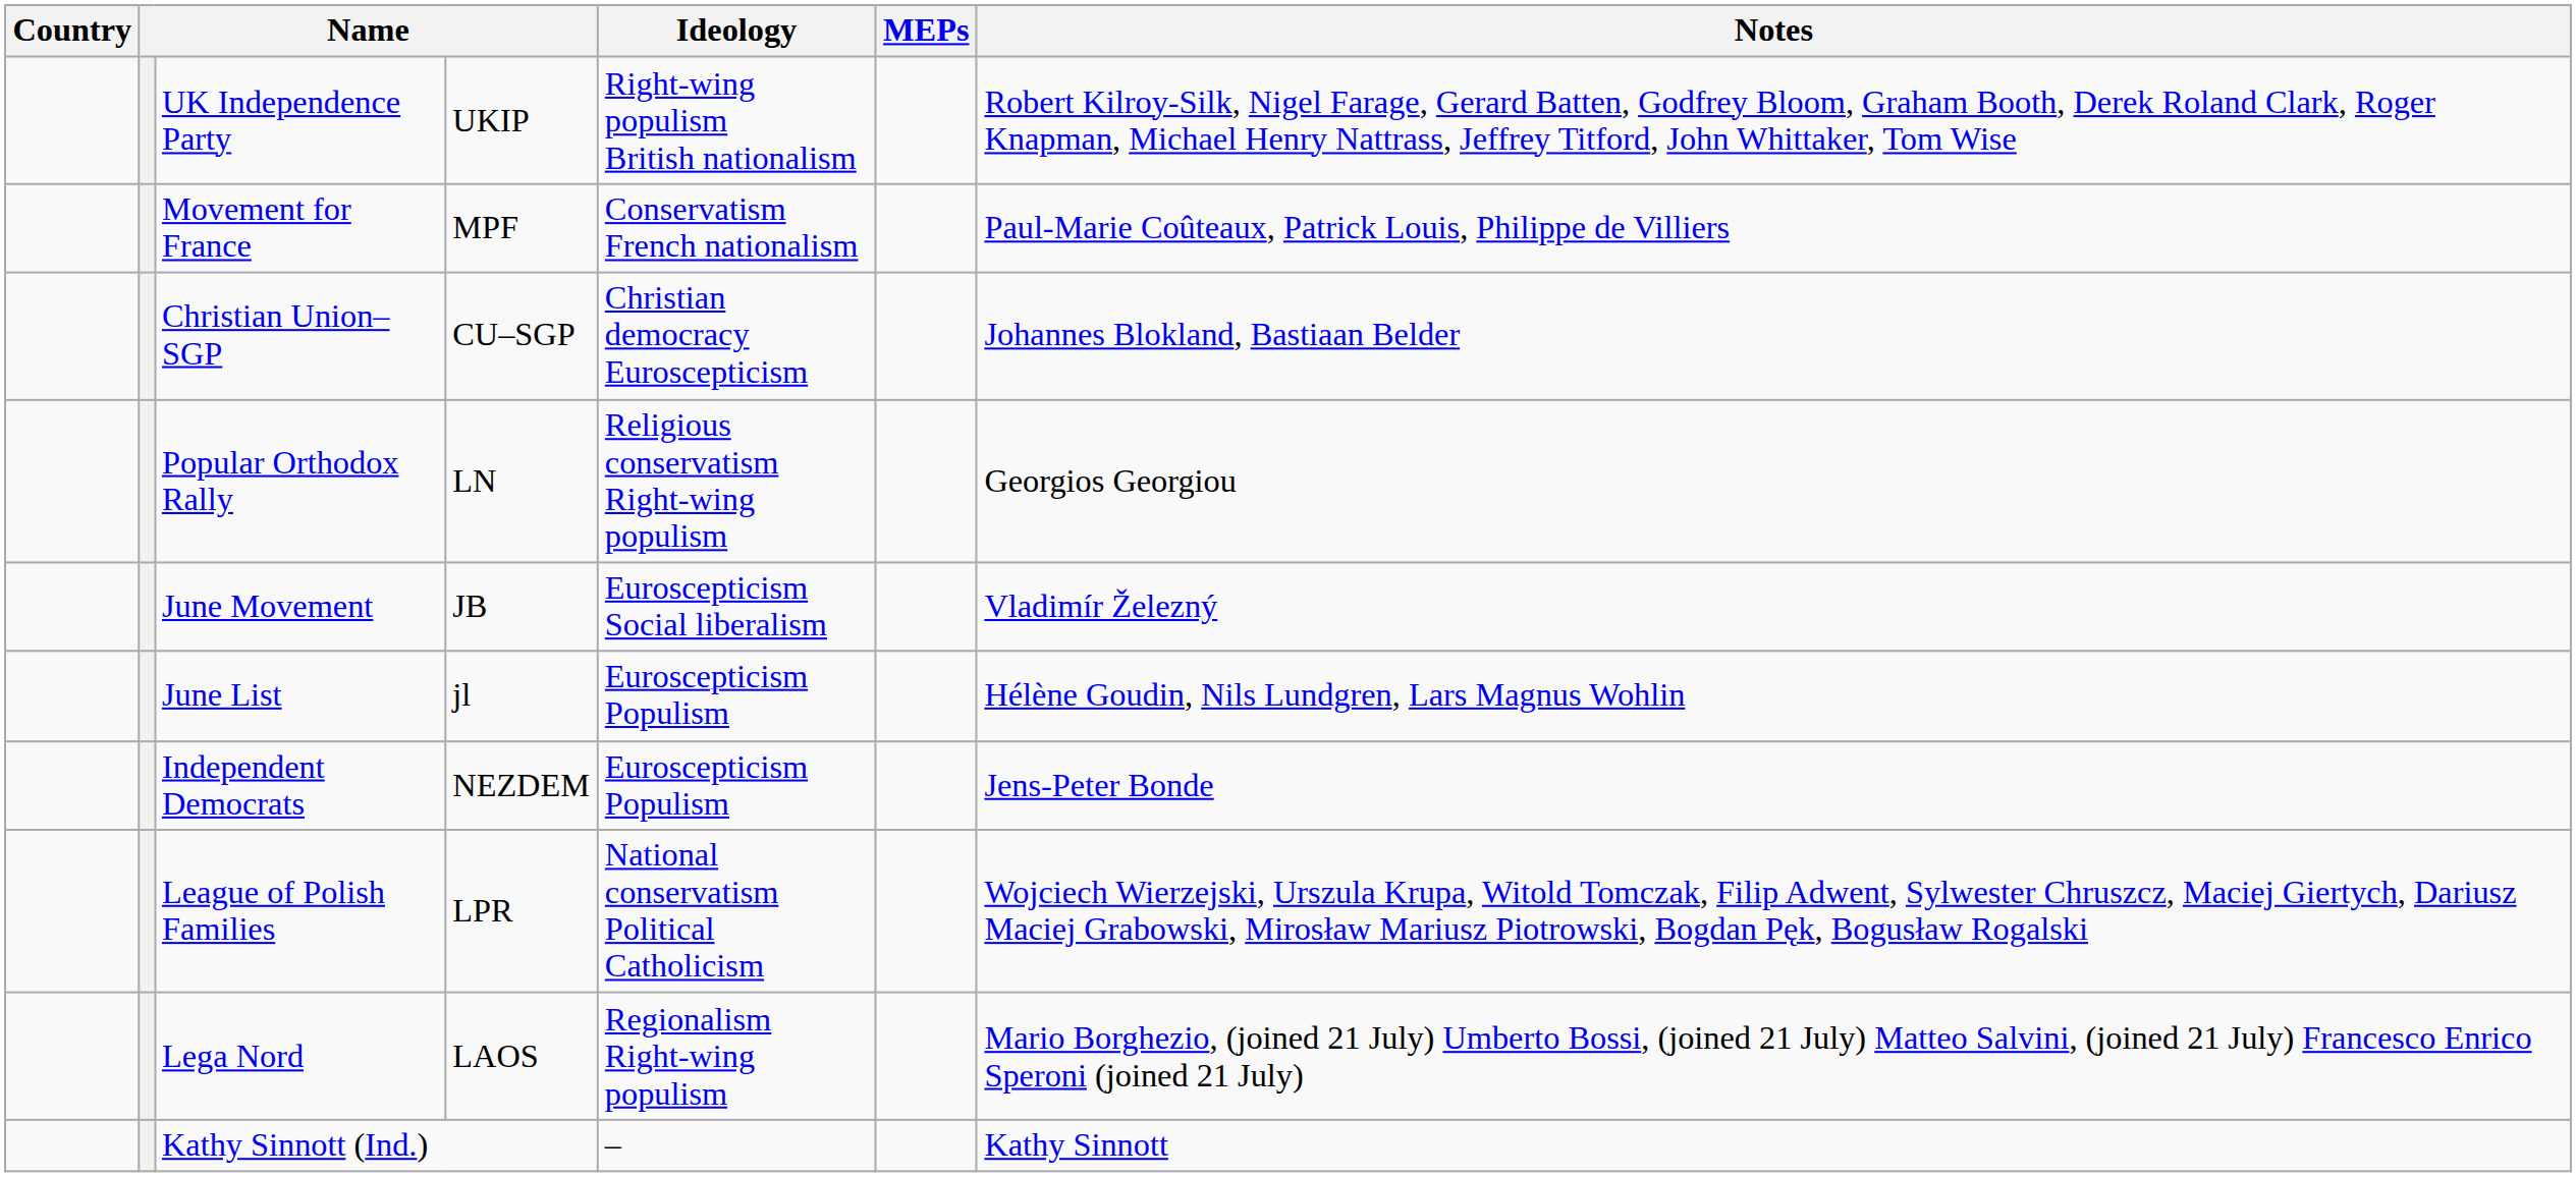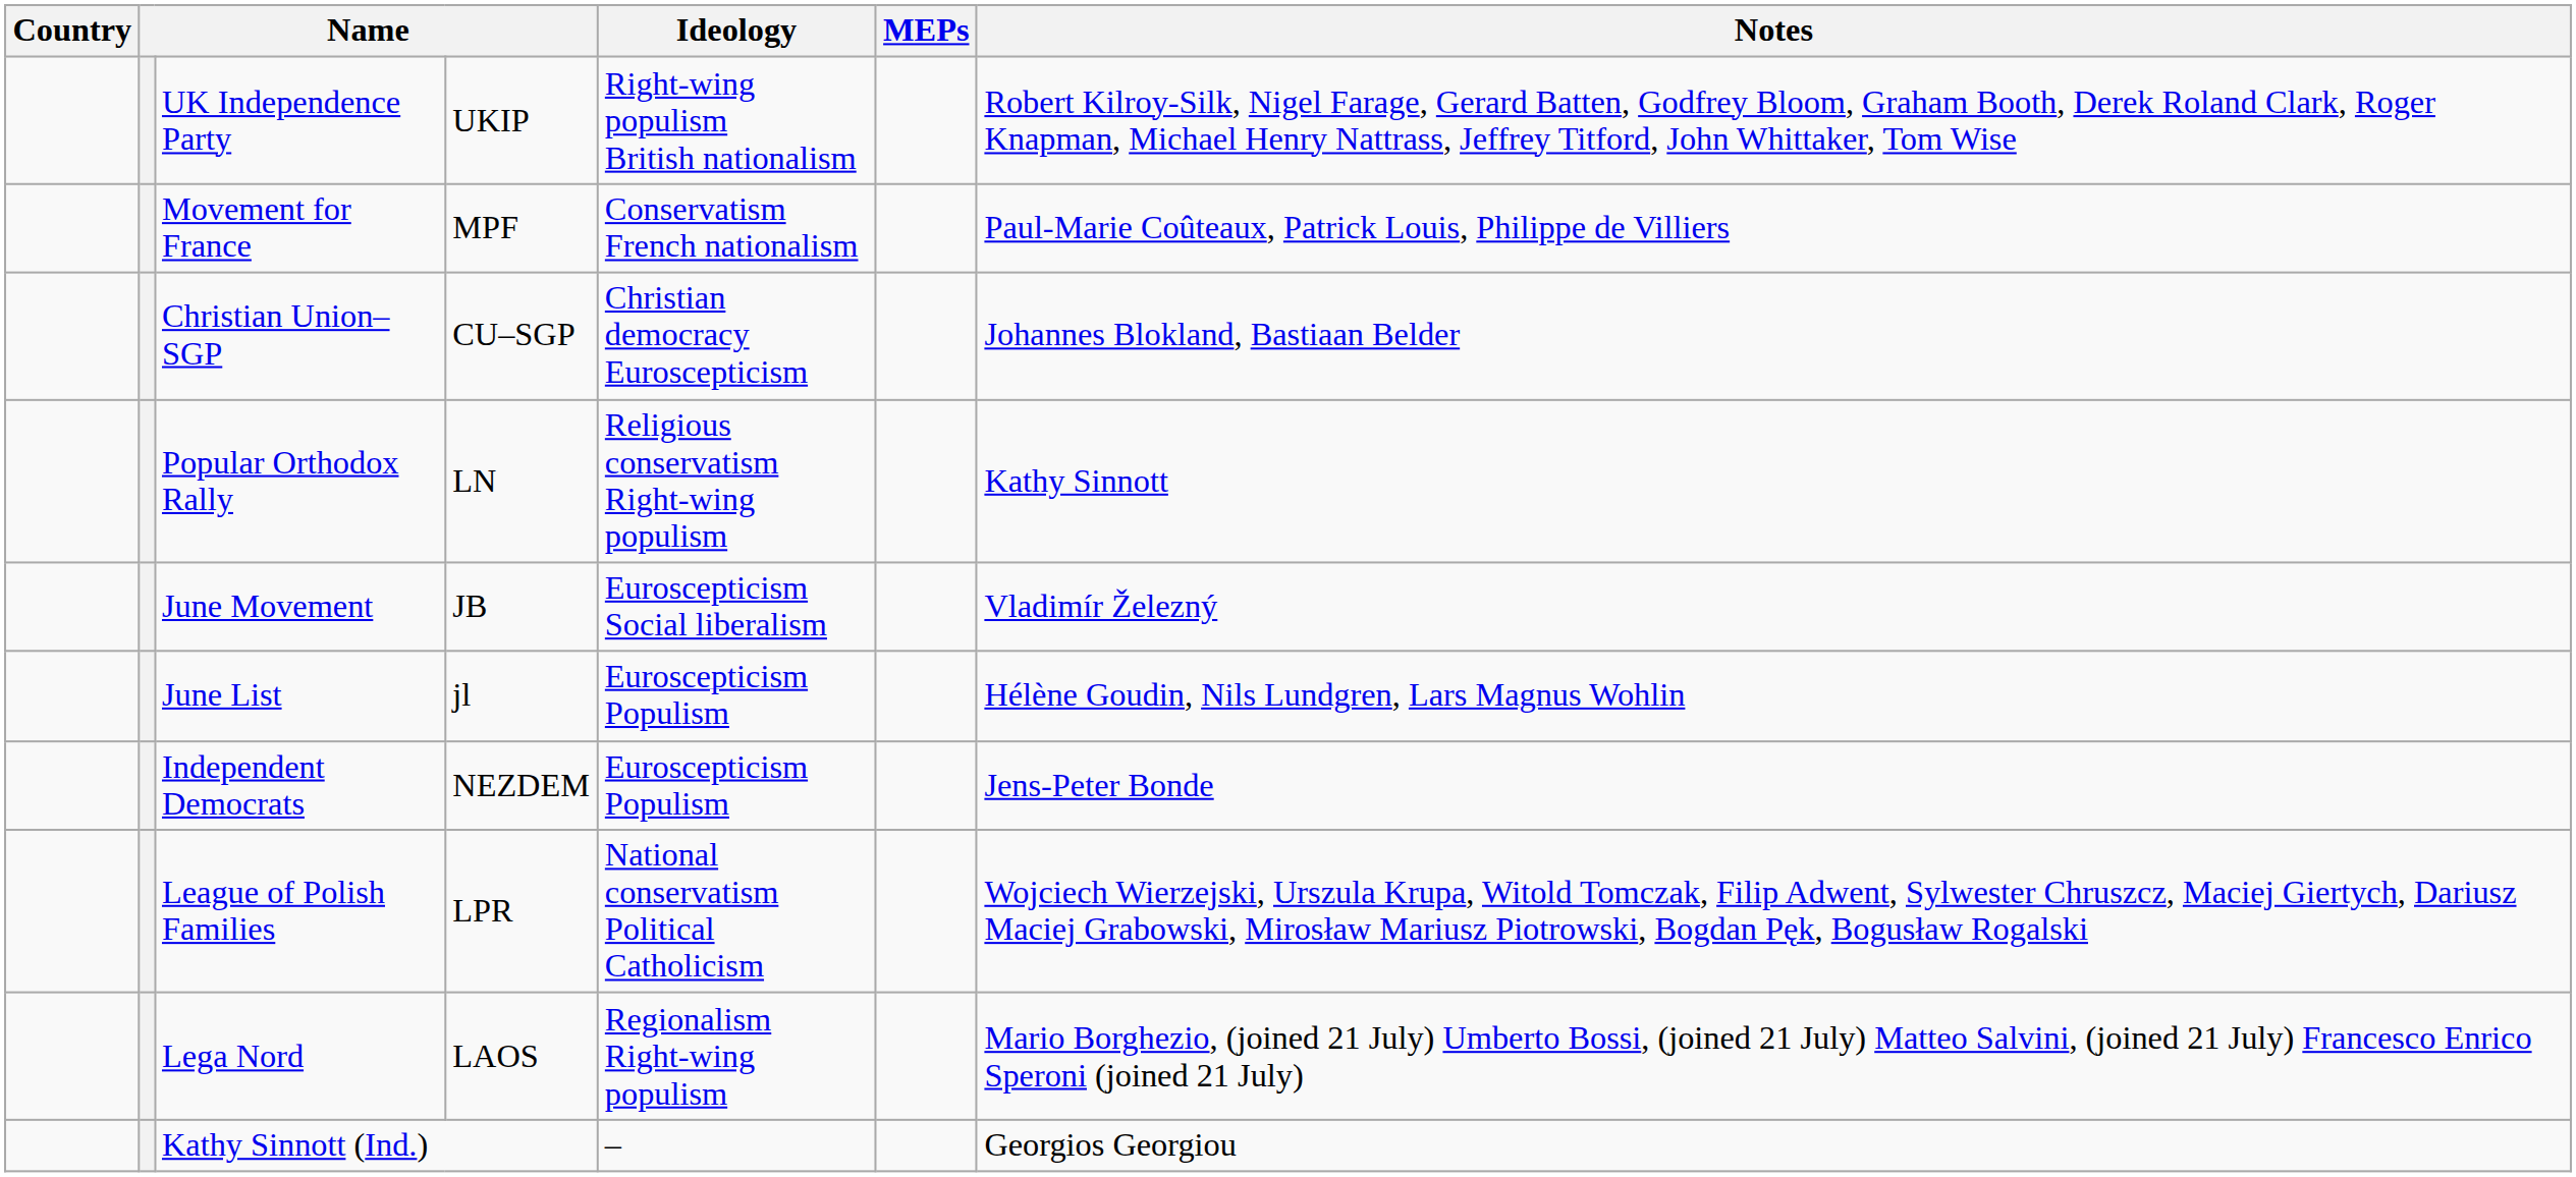Popular Orthodox Rally | Notes: Georgios Georgiou -> Kathy Sinnott
Kathy Sinnott (Ind.) | Notes: Kathy Sinnott -> Georgios Georgiou
